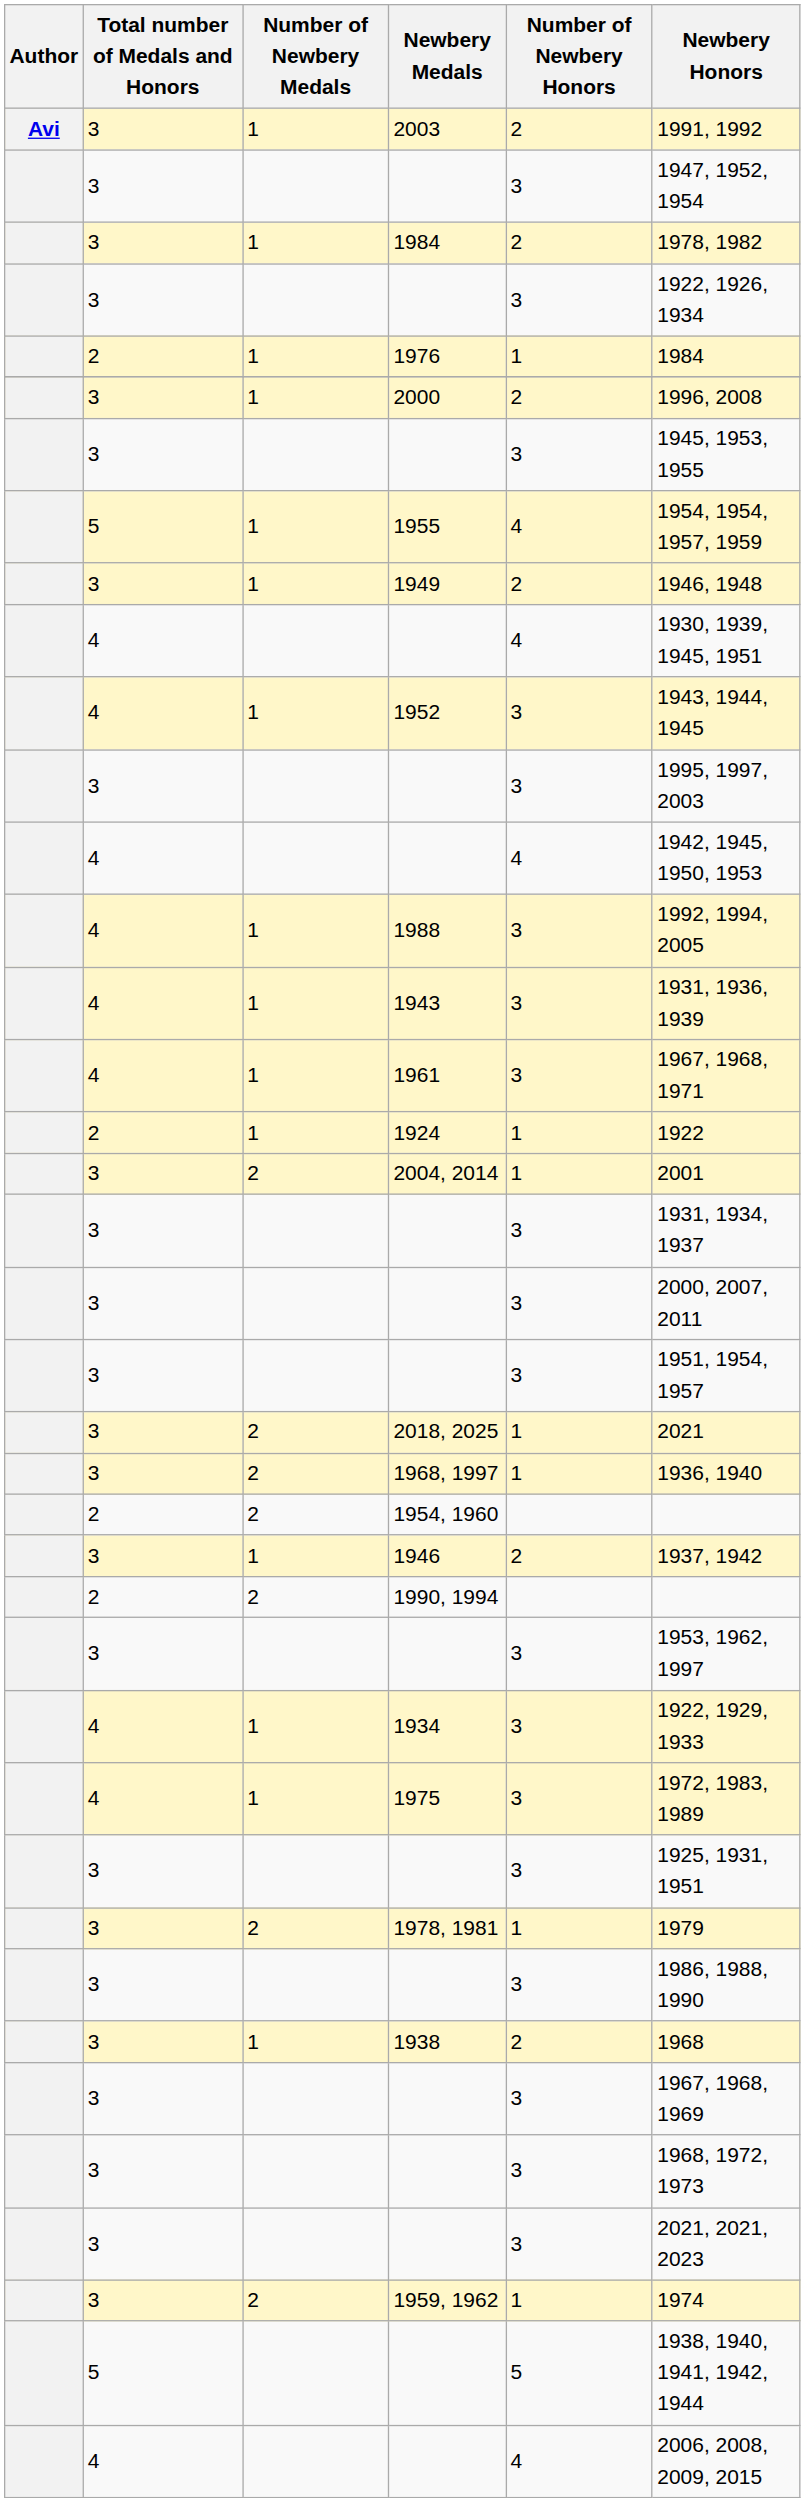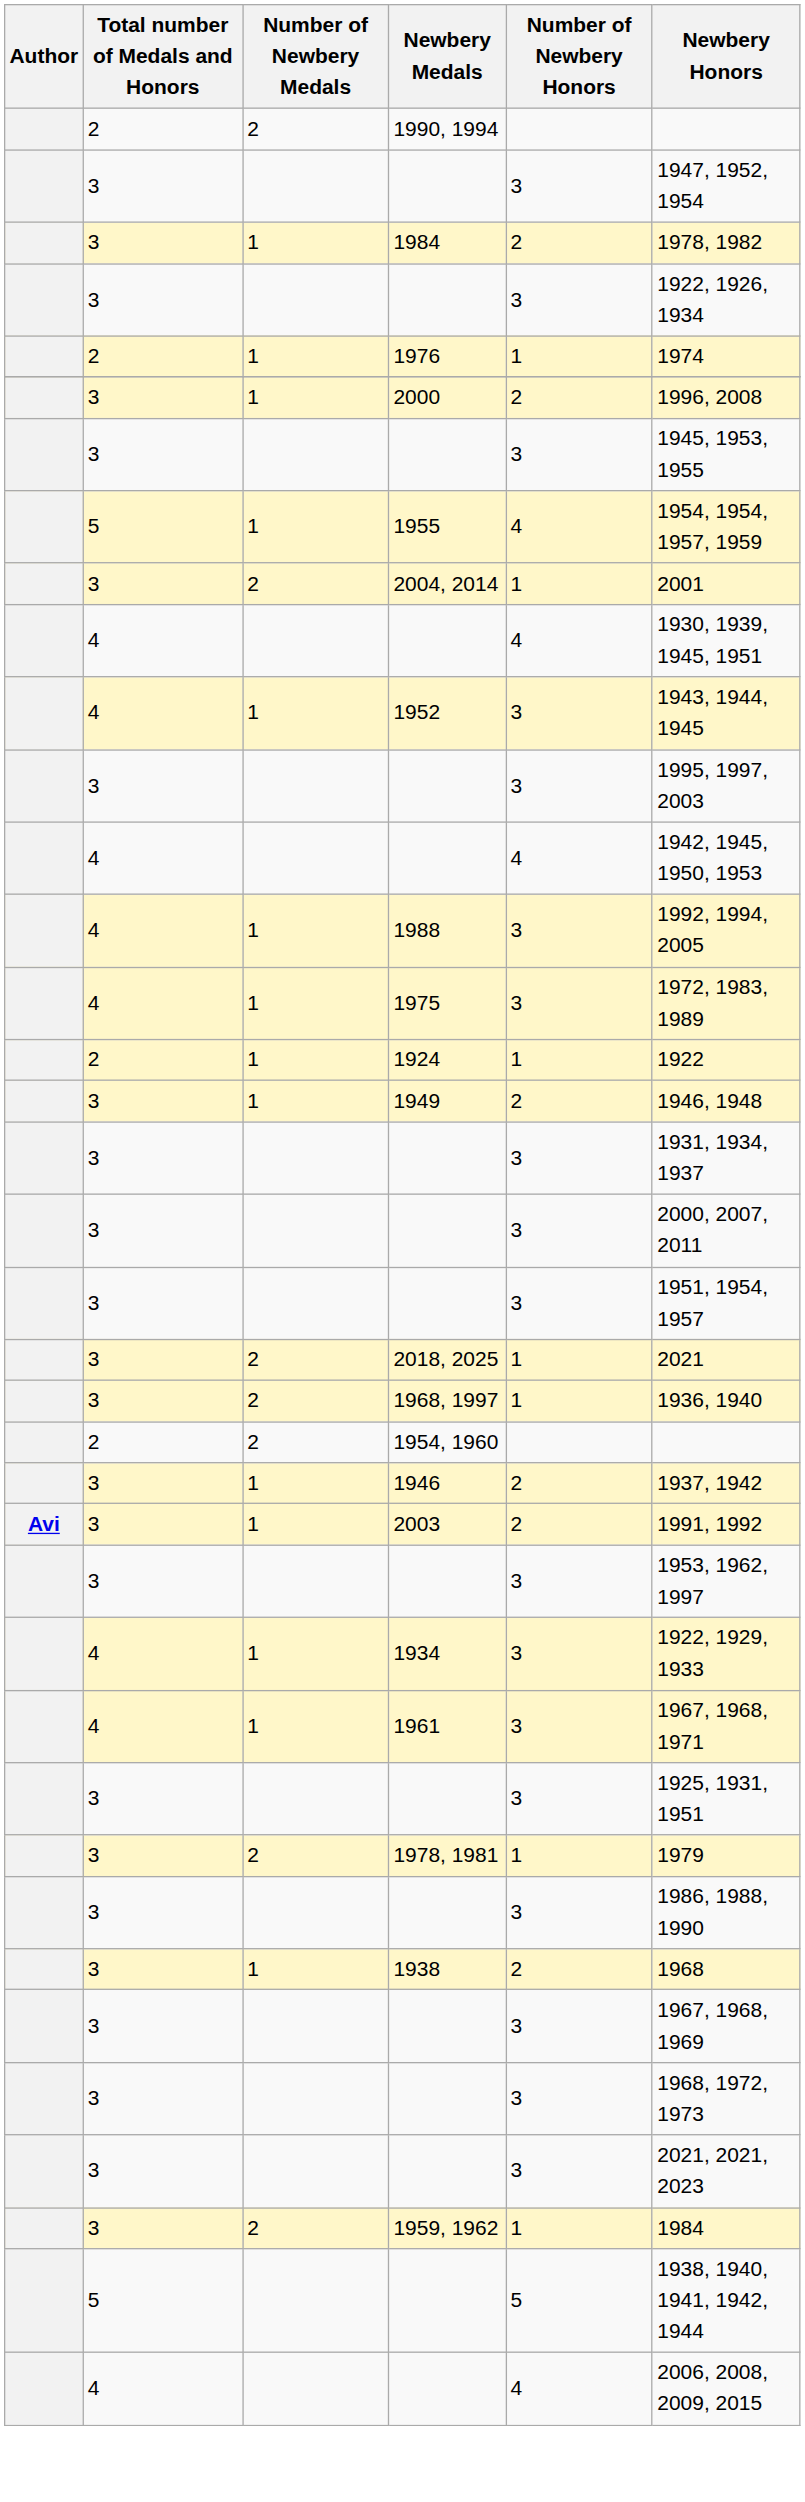rows swapped: 2003 <-> 1990, 1994
1976 | Newbery Honors: 1984 -> 1974
rows swapped: 2004, 2014 <-> 1949
- row: 4 | 1 | 1943 | 3 | 1931, 1936, 1939
rows swapped: 1975 <-> 1961
1959, 1962 | Newbery Honors: 1974 -> 1984
